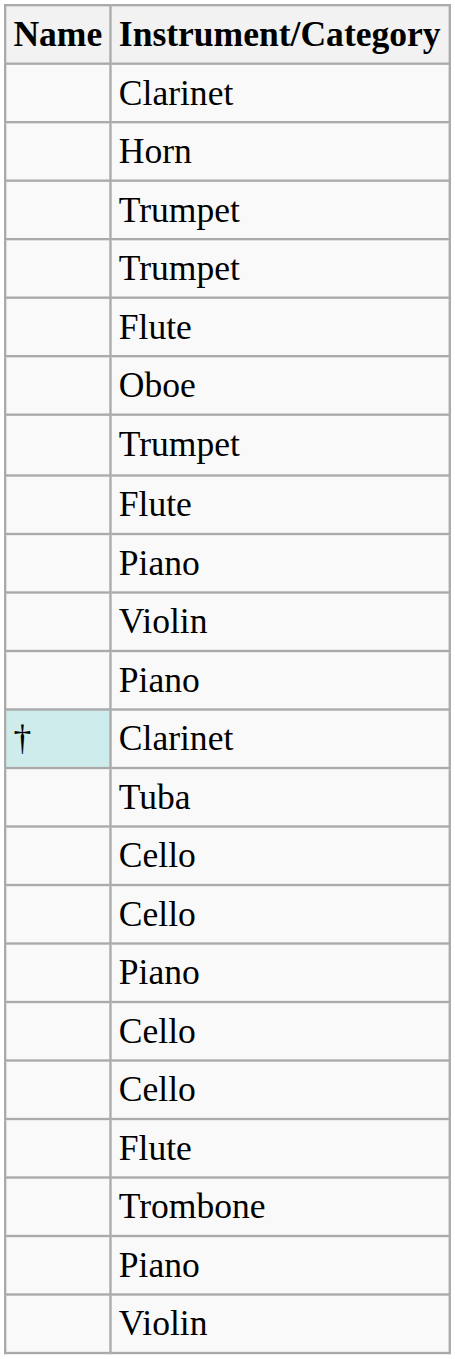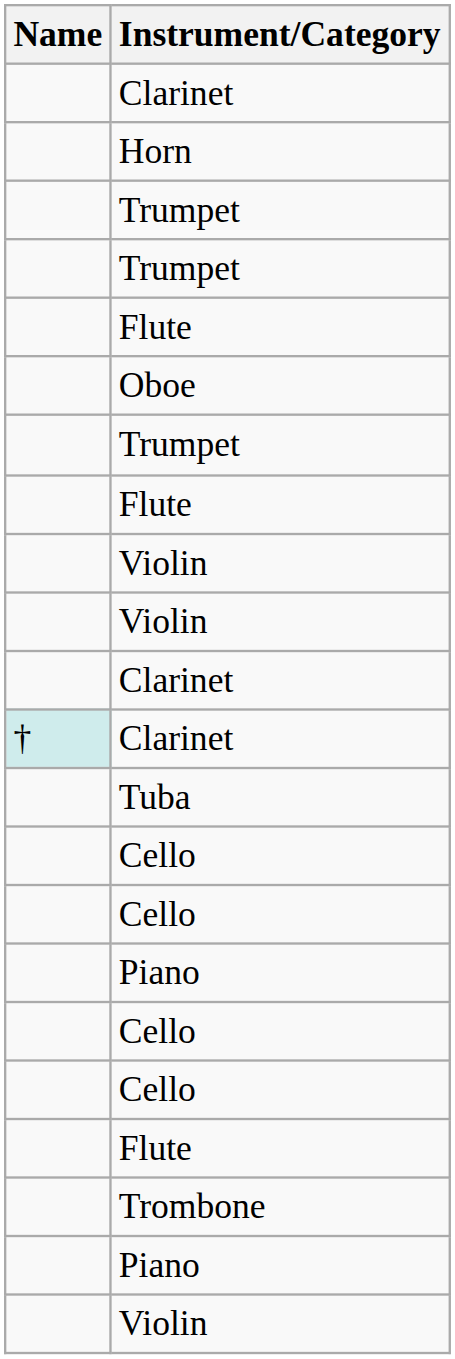row 10 | Instrument/Category: Piano -> Violin
row 12 | Instrument/Category: Piano -> Clarinet
